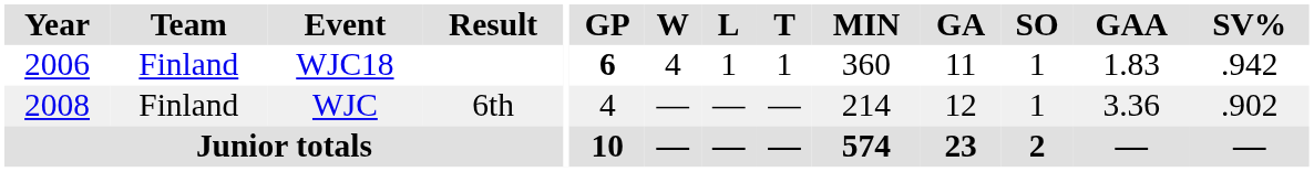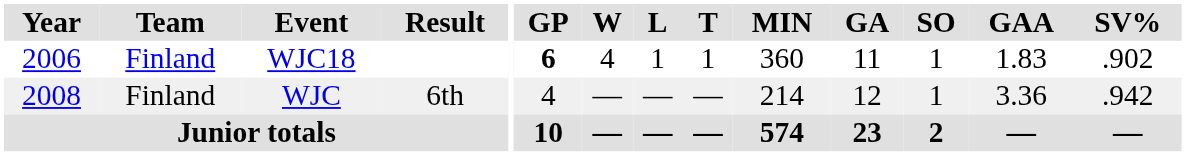WJC18 | SV%: .942 -> .902
WJC | SV%: .902 -> .942
